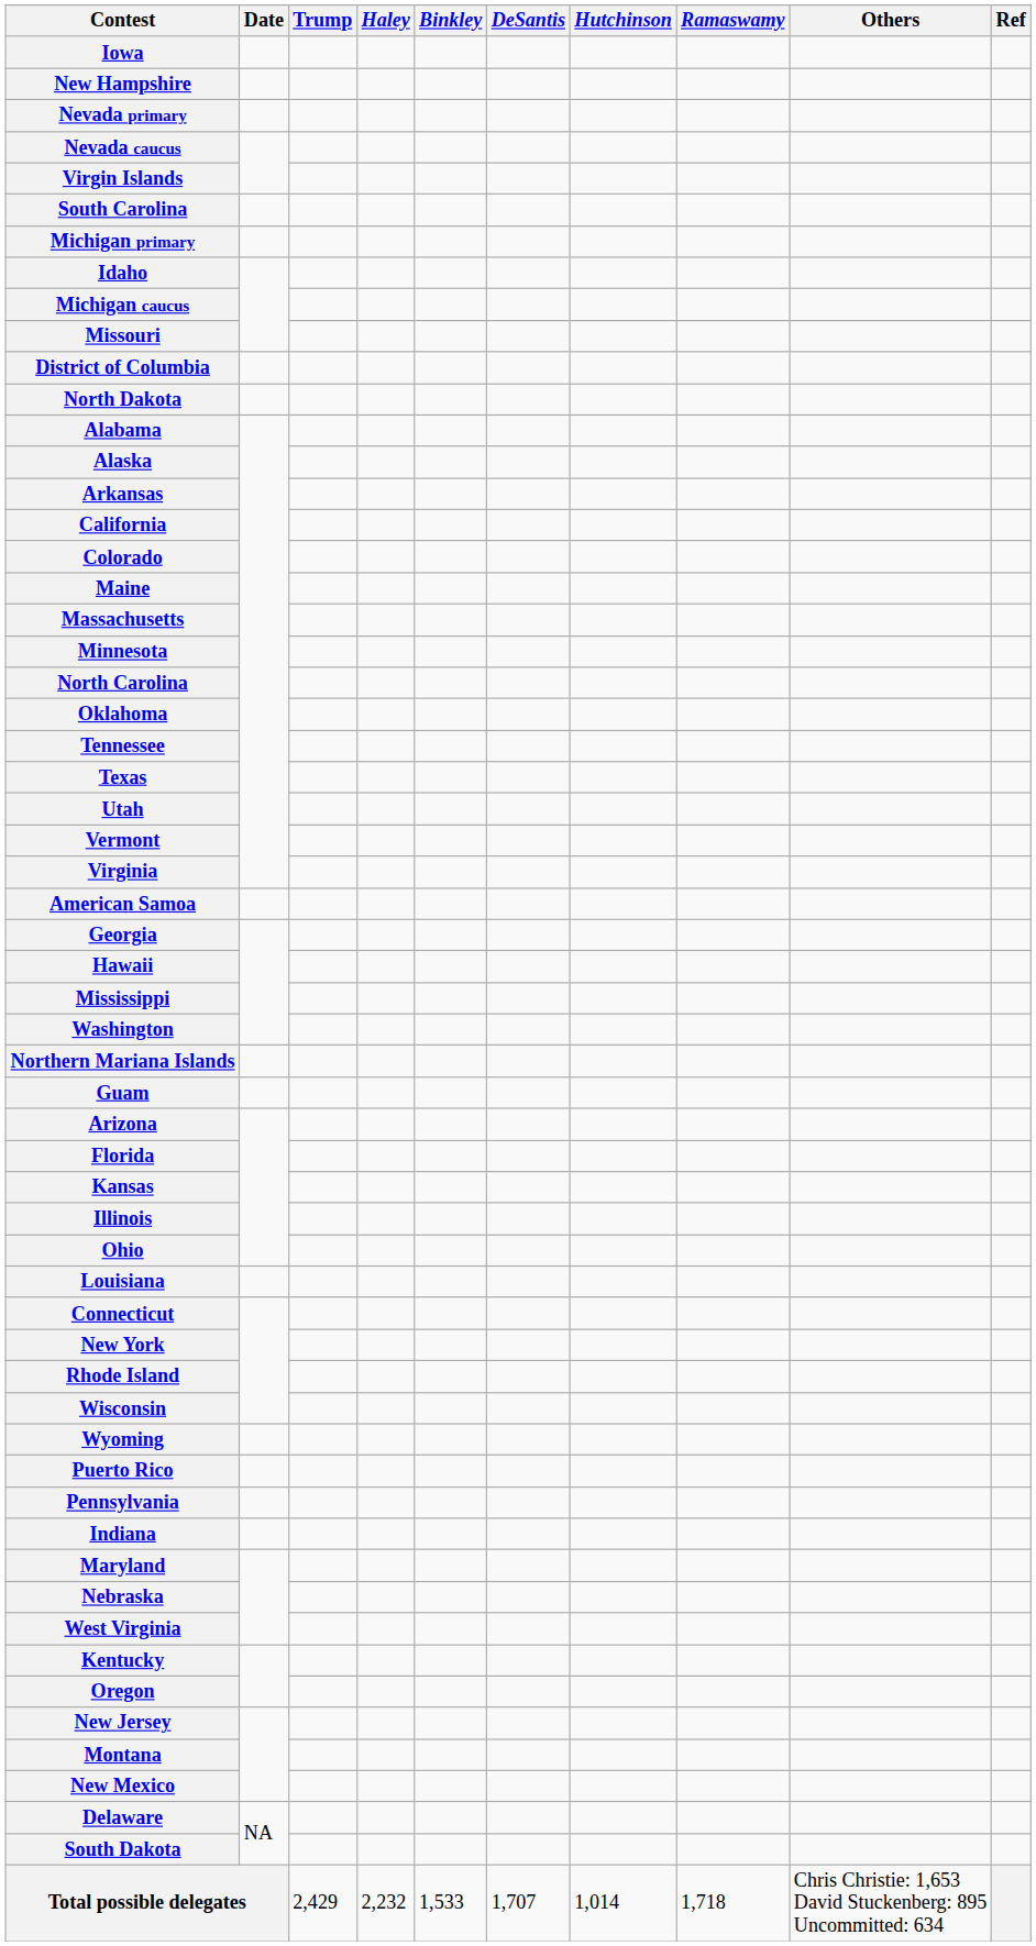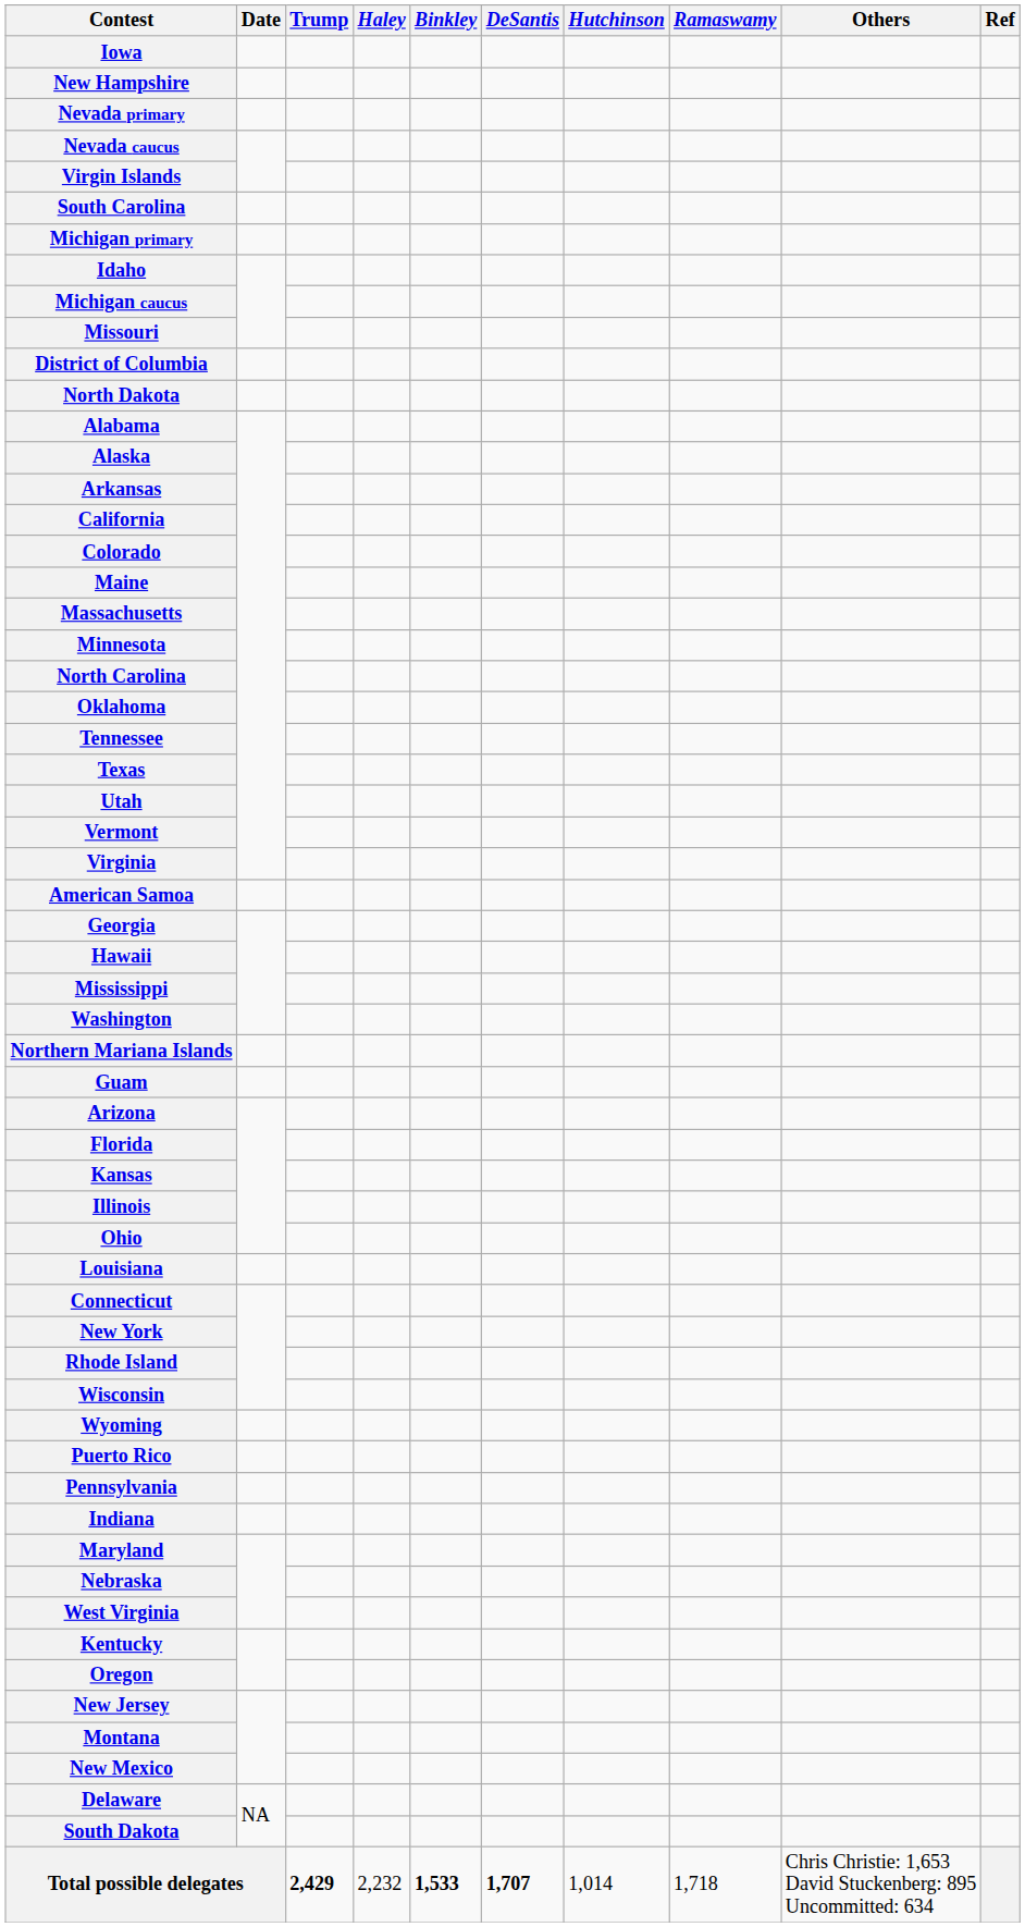Total possible delegates | Trump: normal -> bold
Total possible delegates | Binkley: normal -> bold
Total possible delegates | DeSantis: normal -> bold
